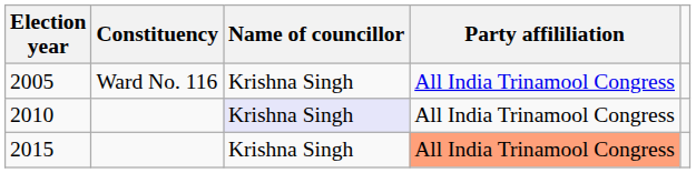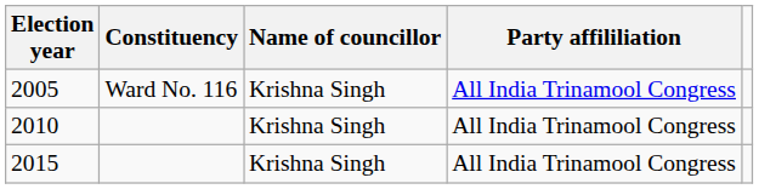2010 | Name of councillor: lavender background -> no background
2015 | Party affililiation: lightsalmon background -> no background
